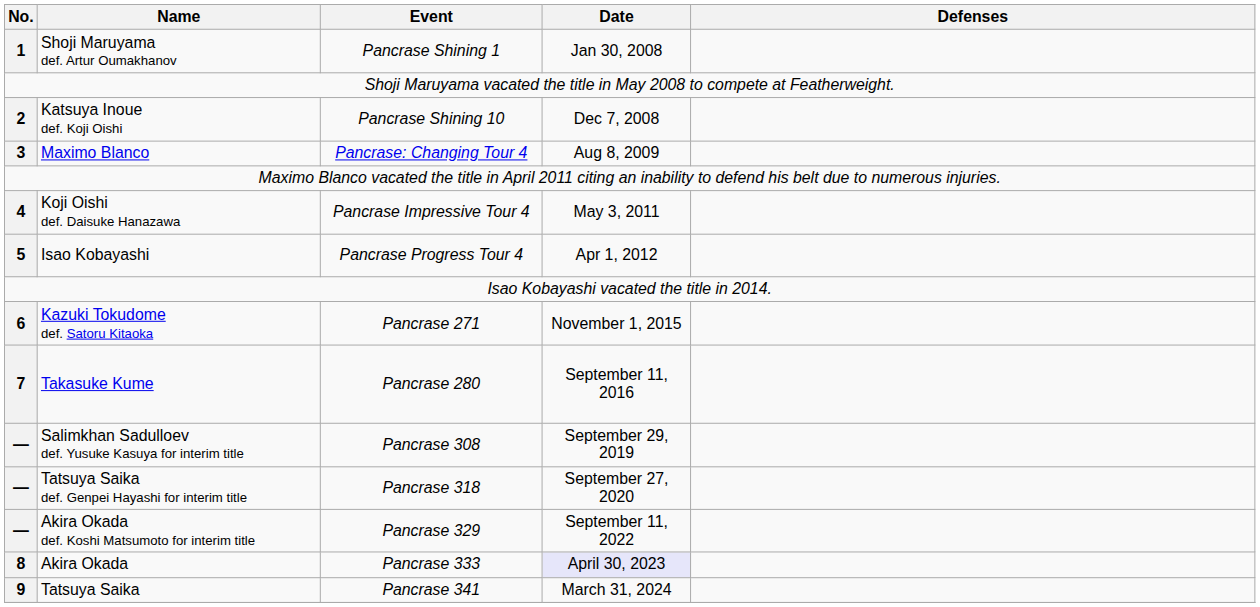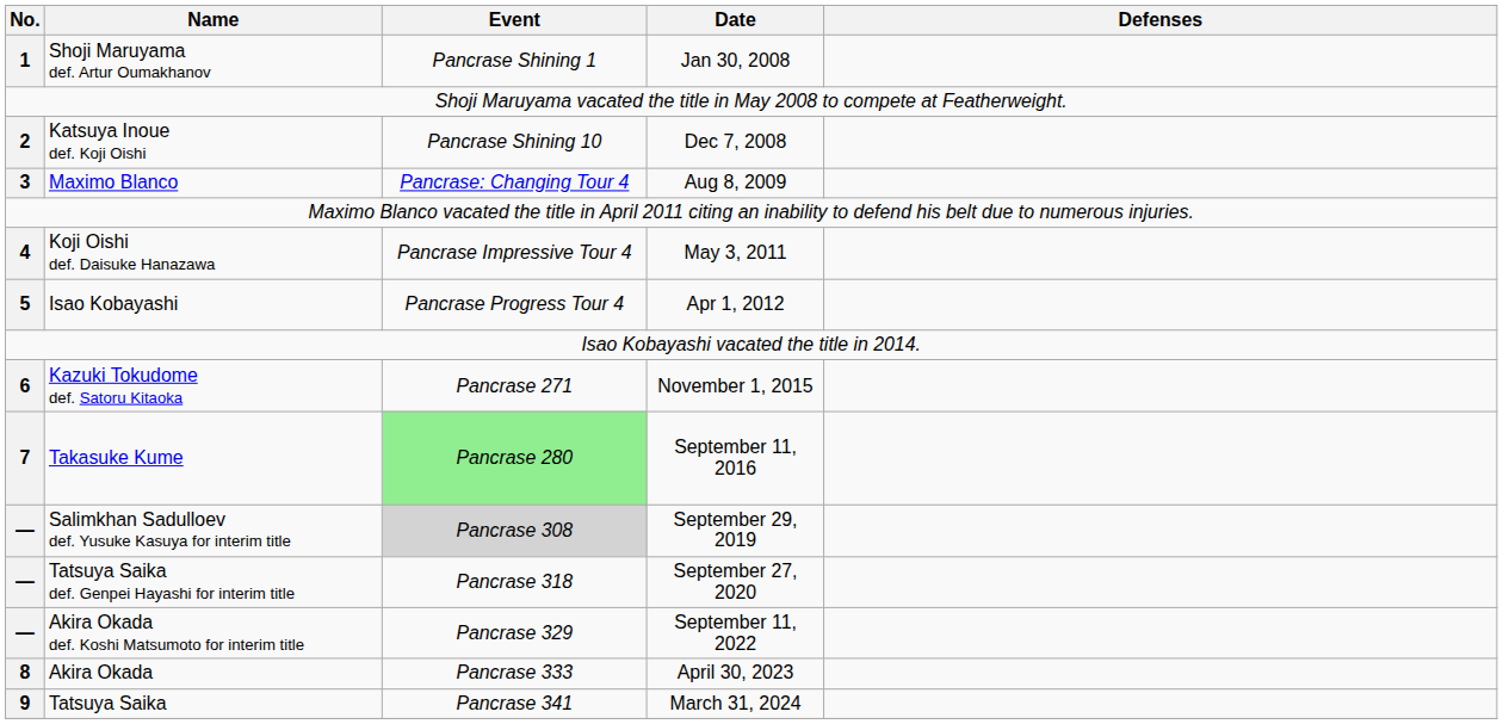Takasuke Kume | Event: no background -> lightgreen background
Salimkhan Sadulloev def. Yusuke Kasuya for interim title | Event: no background -> lightgrey background
Akira Okada | Date: lavender background -> no background
